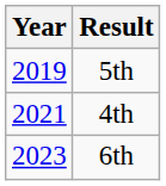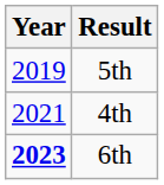6th | Year: normal -> bold
